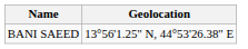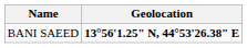BANI SAEED | Geolocation: normal -> bold
